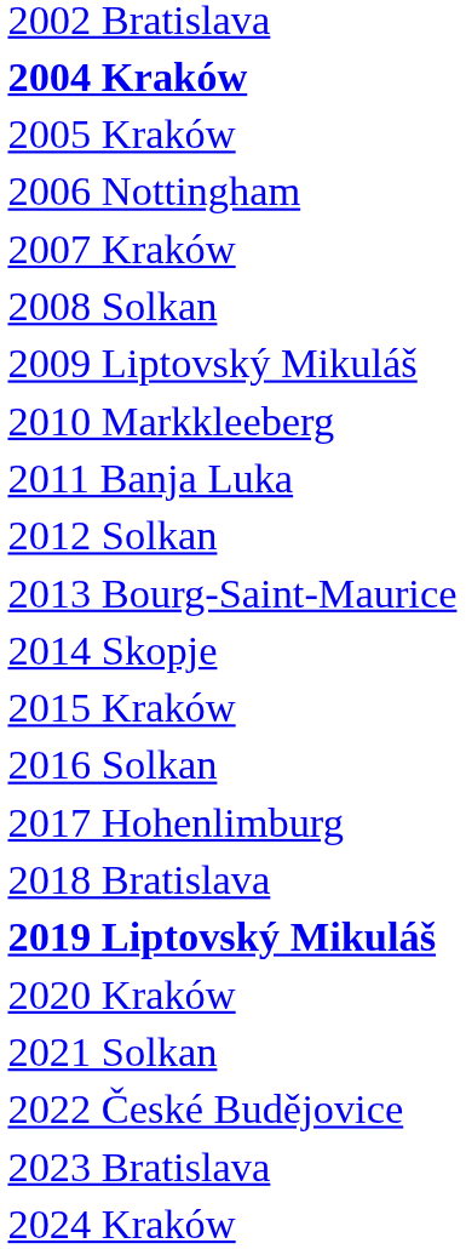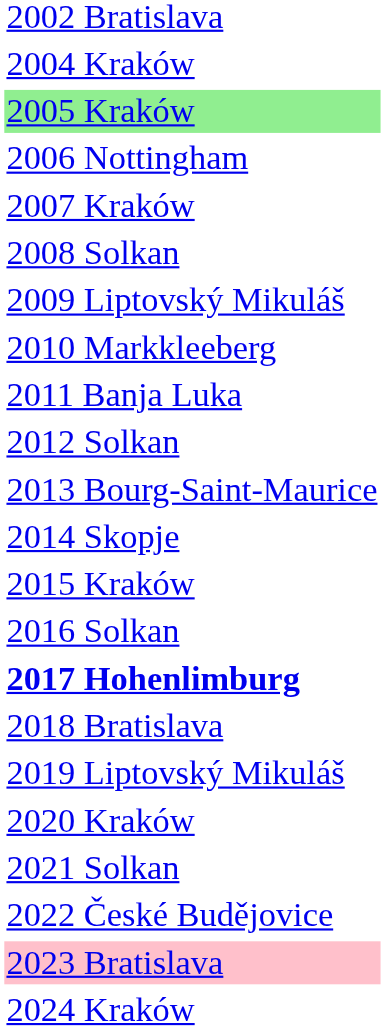2004 Kraków | column 1: bold -> normal
2005 Kraków | column 1: no background -> lightgreen background
2017 Hohenlimburg | column 1: normal -> bold
2019 Liptovský Mikuláš | column 1: bold -> normal
2023 Bratislava | column 1: no background -> pink background
